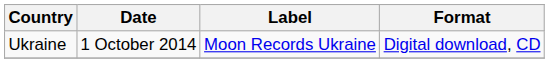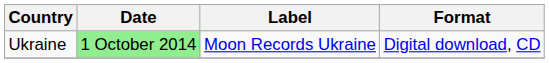Ukraine | Date: no background -> lightgreen background
